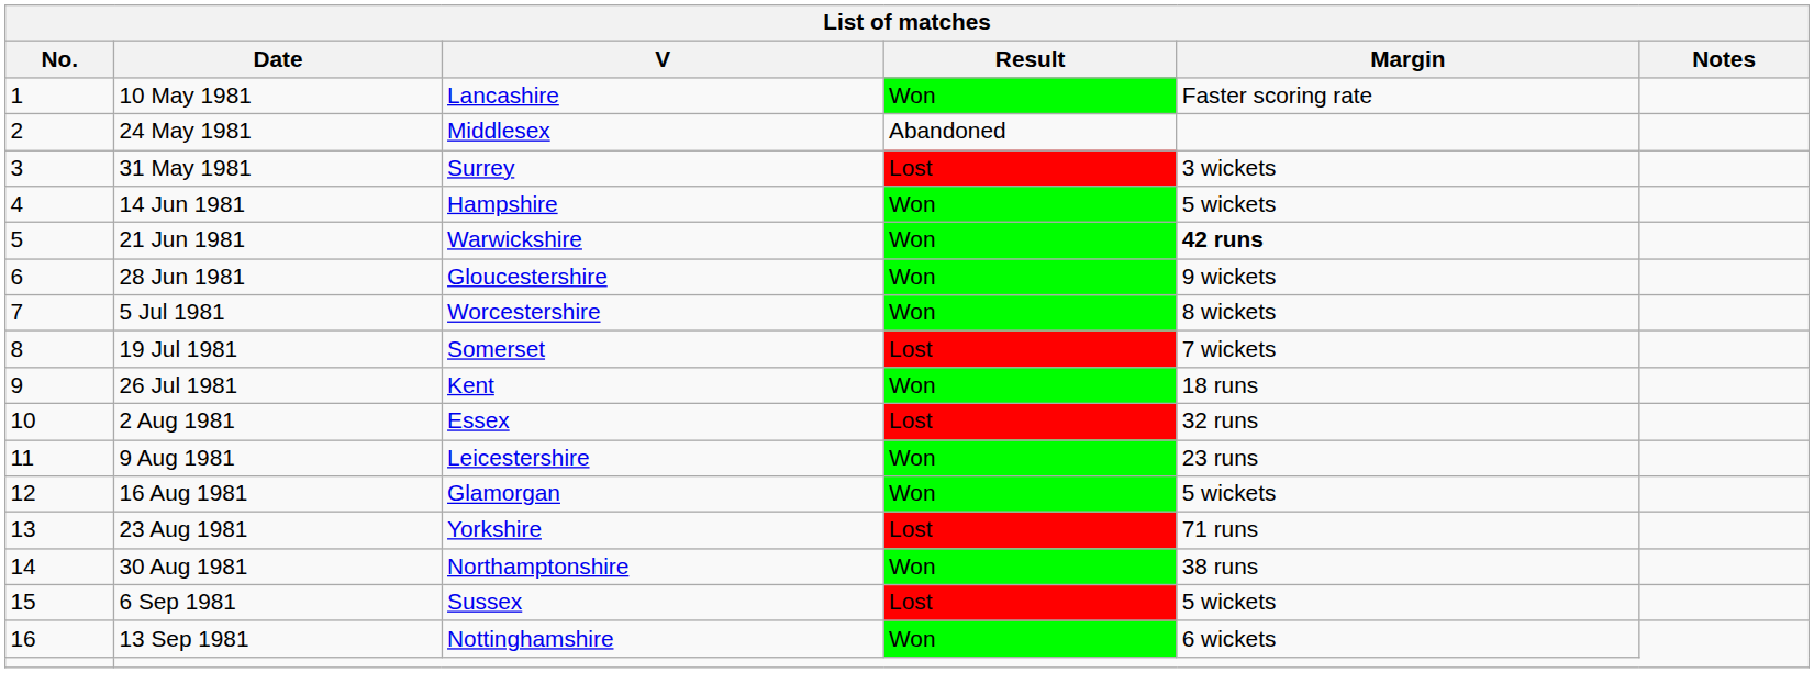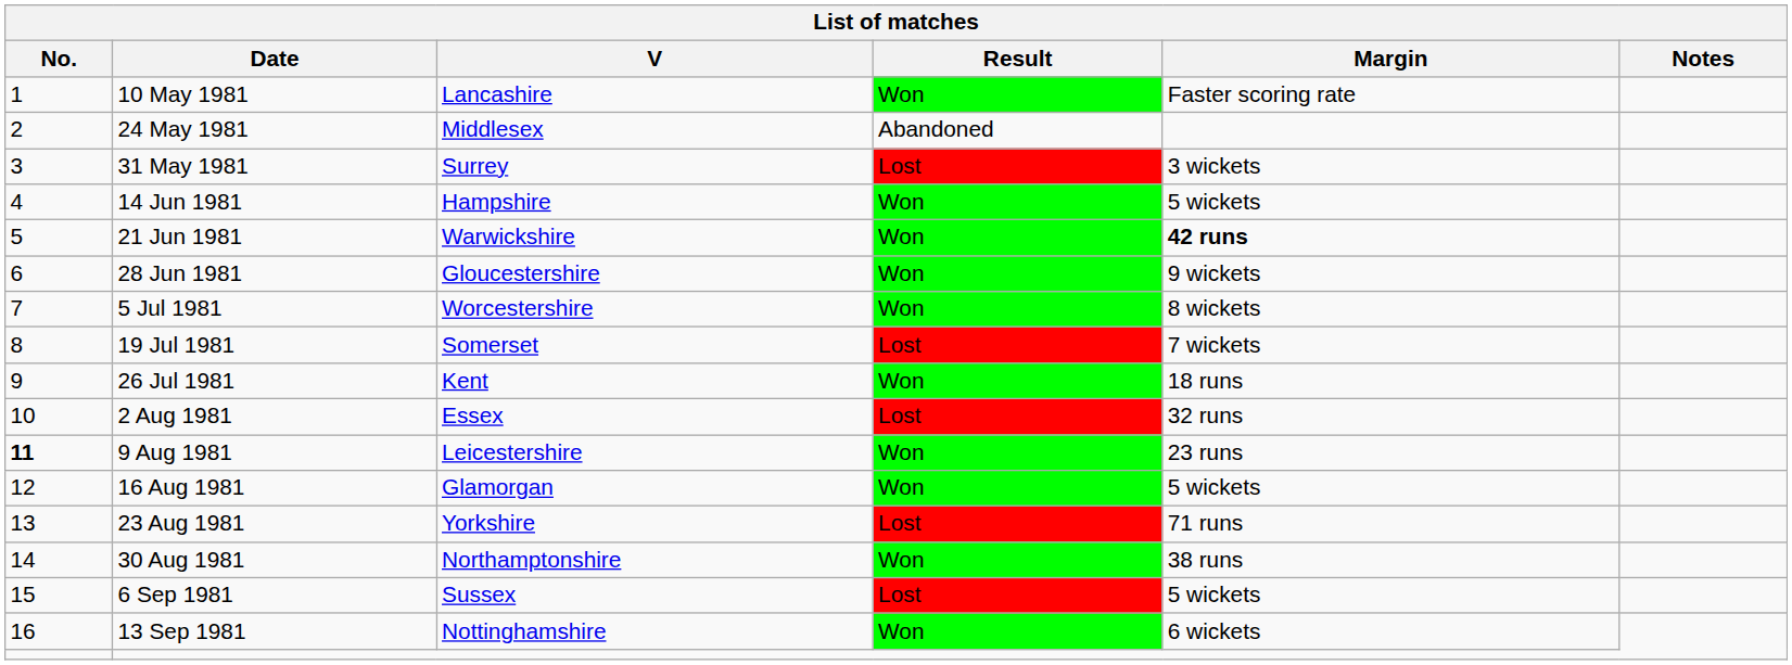9 Aug 1981 | No.: normal -> bold
